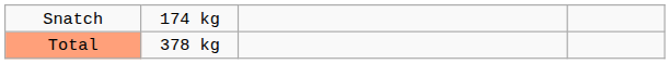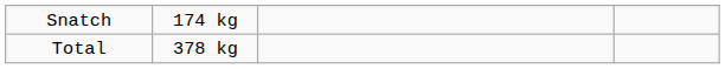row 2 | column 1: lightsalmon background -> no background
